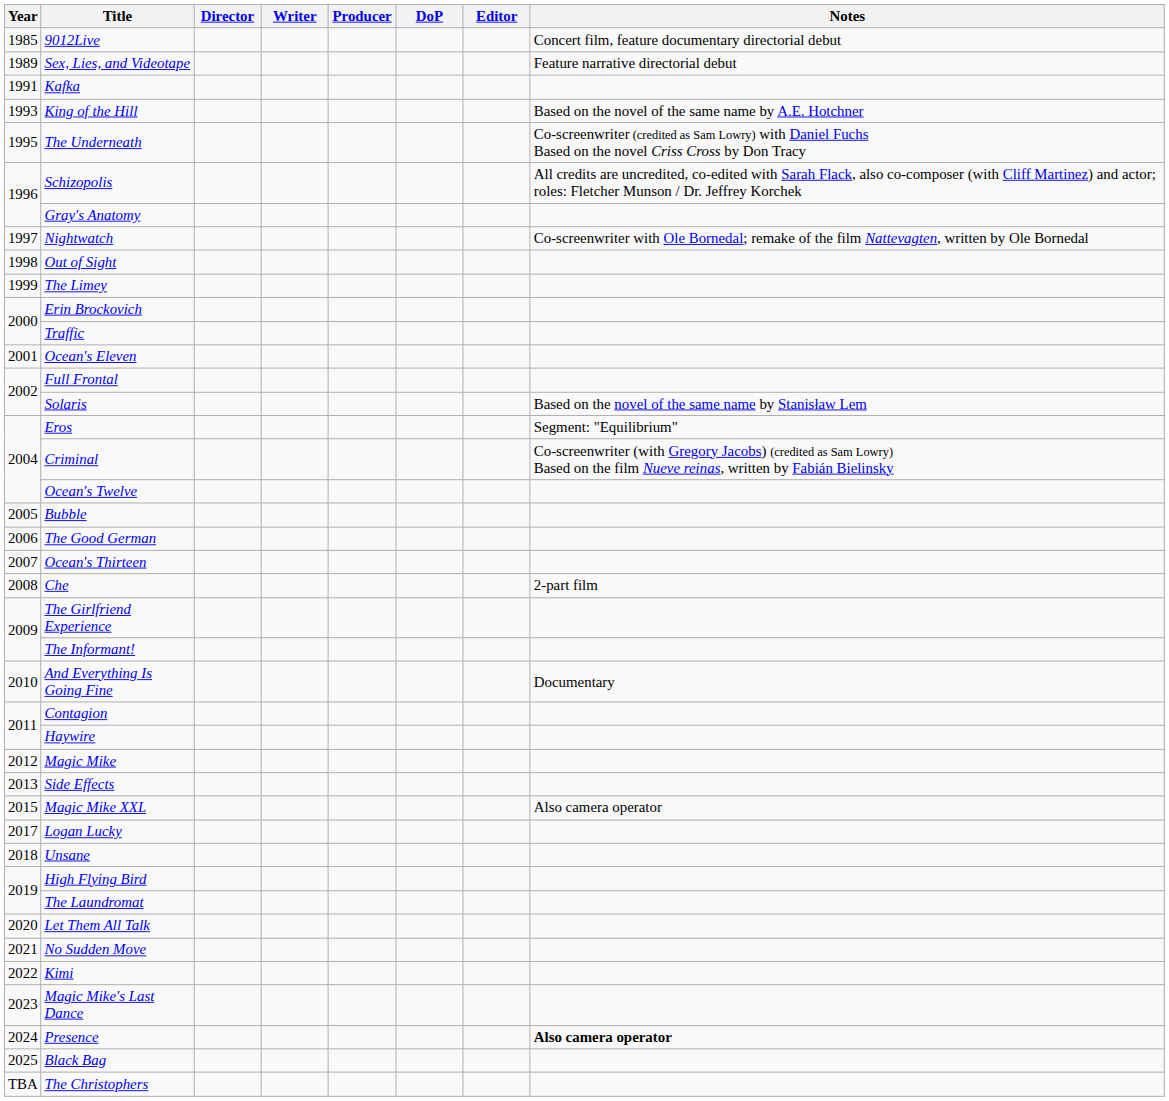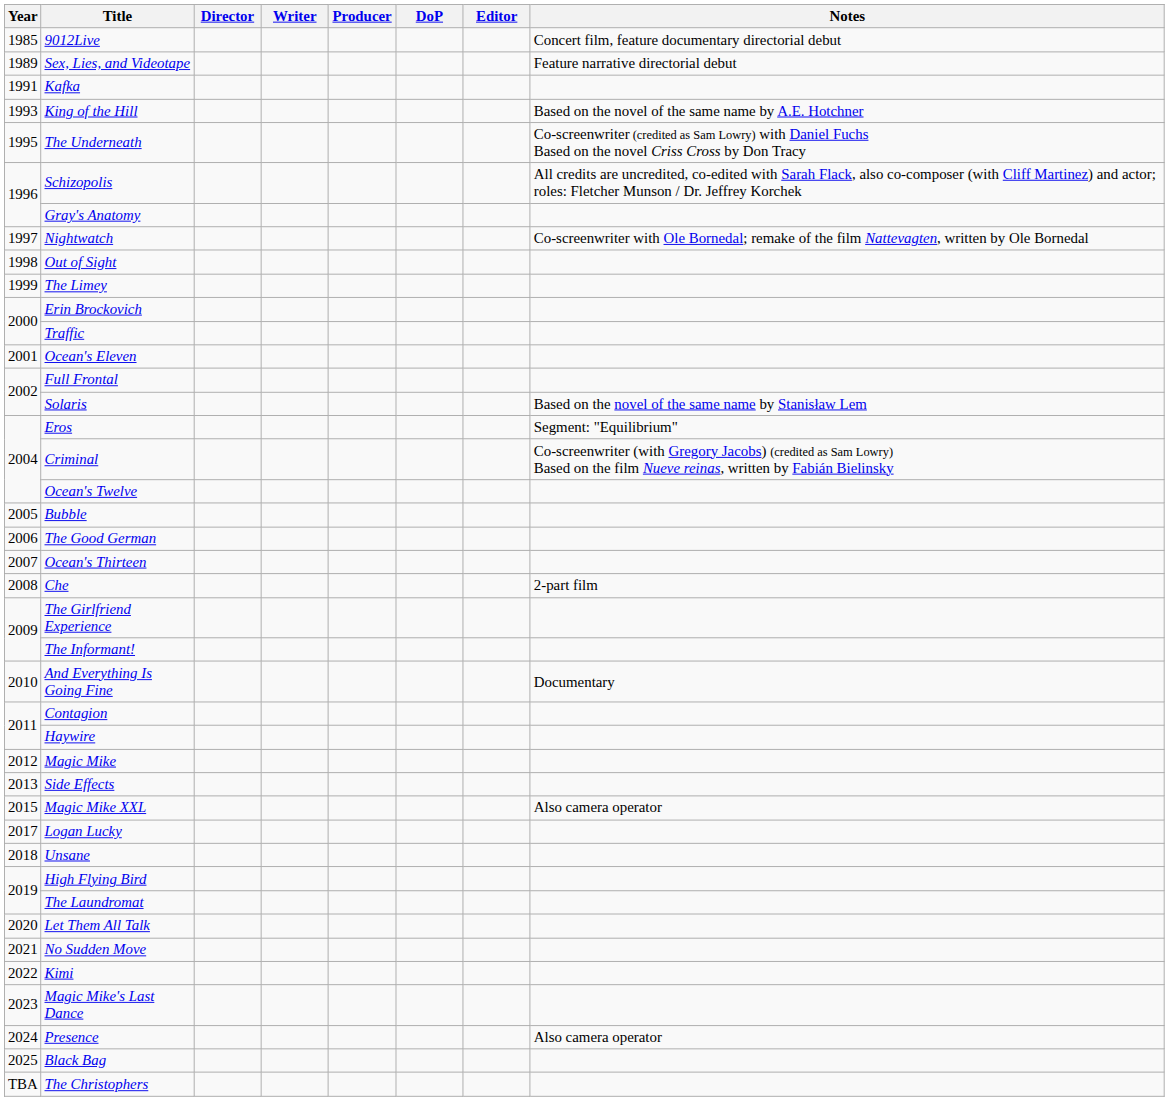Presence | Notes: bold -> normal
